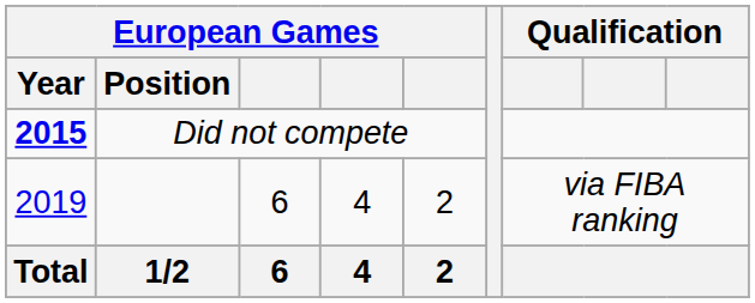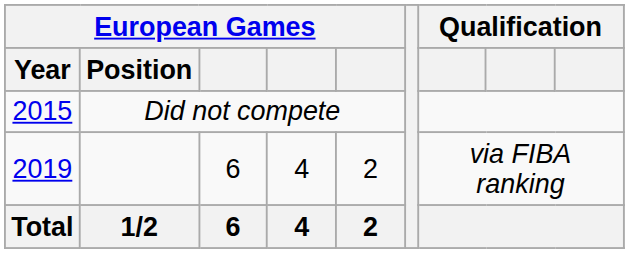Did not compete | European Games / Year: bold -> normal
